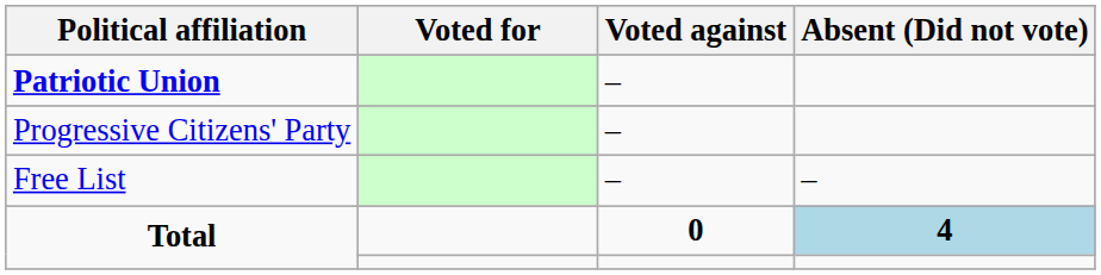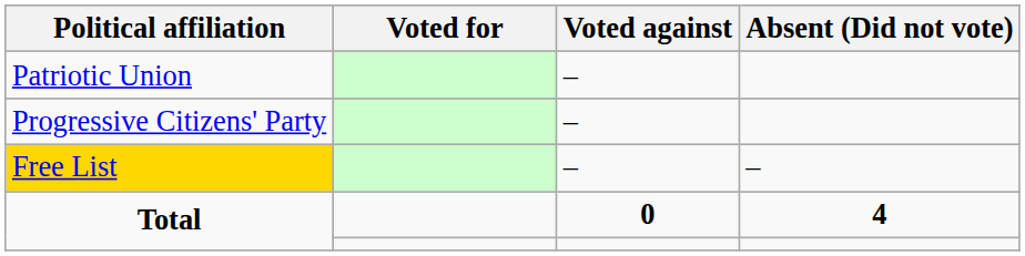Patriotic Union | Political affiliation: bold -> normal
Free List | Political affiliation: no background -> gold background
Total / 0 | Absent (Did not vote): lightblue background -> no background
